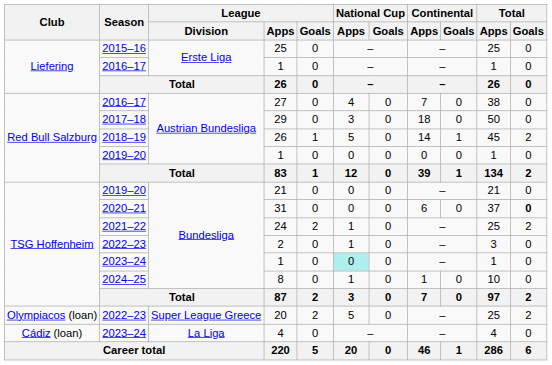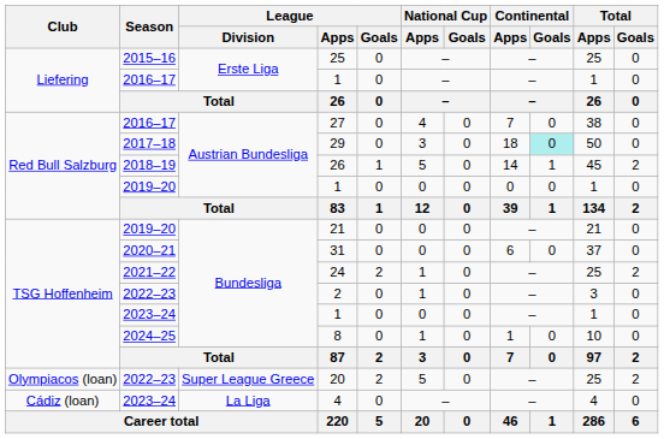29 | Continental / Goals: no background -> paleturquoise background
31 | Total / Goals: bold -> normal
2023–24 / 1 | National Cup / Apps: paleturquoise background -> no background
